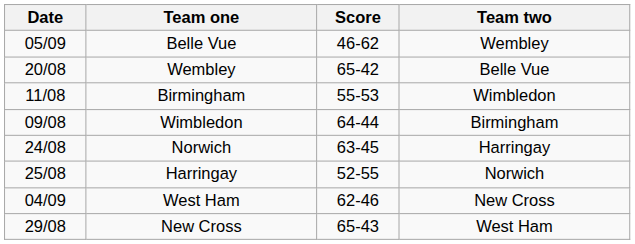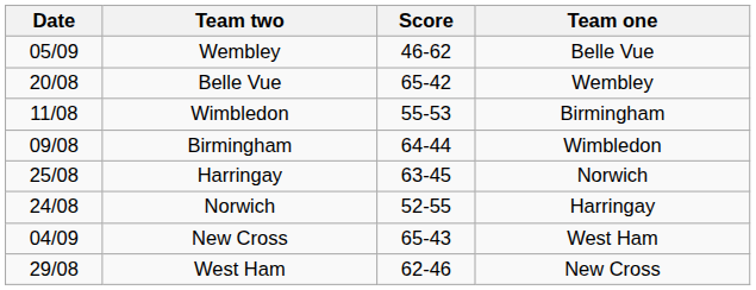columns swapped: Team one <-> Team two
row 6 | Date: 24/08 -> 25/08
row 7 | Date: 25/08 -> 24/08
row 8 | Score: 62-46 -> 65-43
row 9 | Score: 65-43 -> 62-46
